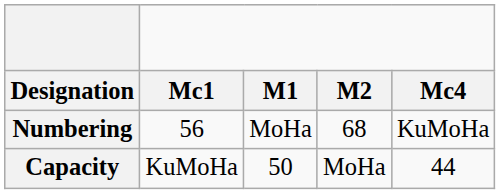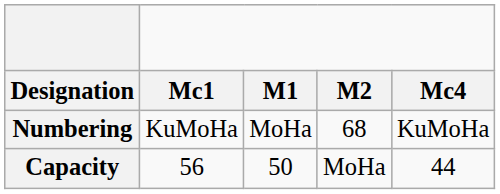Numbering | column 2: 56 -> KuMoHa
Capacity | column 2: KuMoHa -> 56
